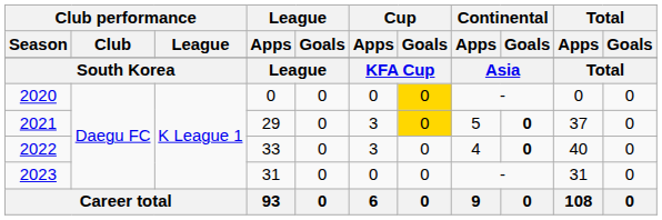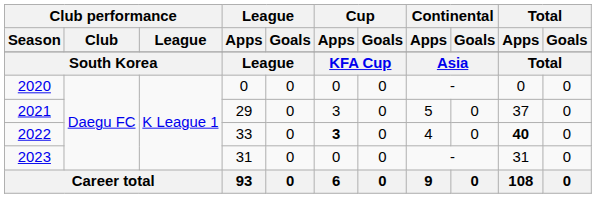2020 | Cup / Goals: gold background -> no background
2021 | Cup / Goals: gold background -> no background
2021 | Continental / Goals: bold -> normal
2022 | Cup / Apps: normal -> bold
2022 | Continental / Goals: bold -> normal
2022 | Total / Apps: normal -> bold
